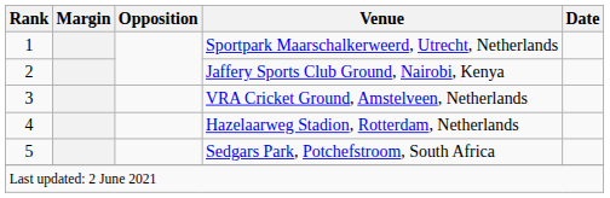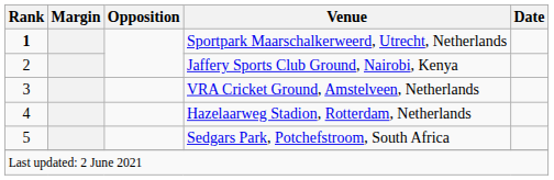Sportpark Maarschalkerweerd, Utrecht, Netherlands | Rank: normal -> bold
